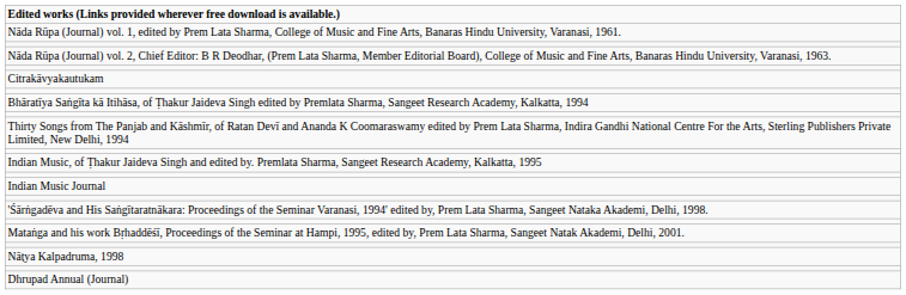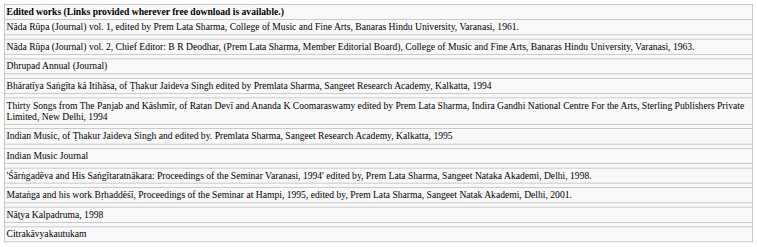row 6 | column 1: Citrakāvyakautukam -> Dhrupad Annual (Journal)
row 22 | column 1: Dhrupad Annual (Journal) -> Citrakāvyakautukam
